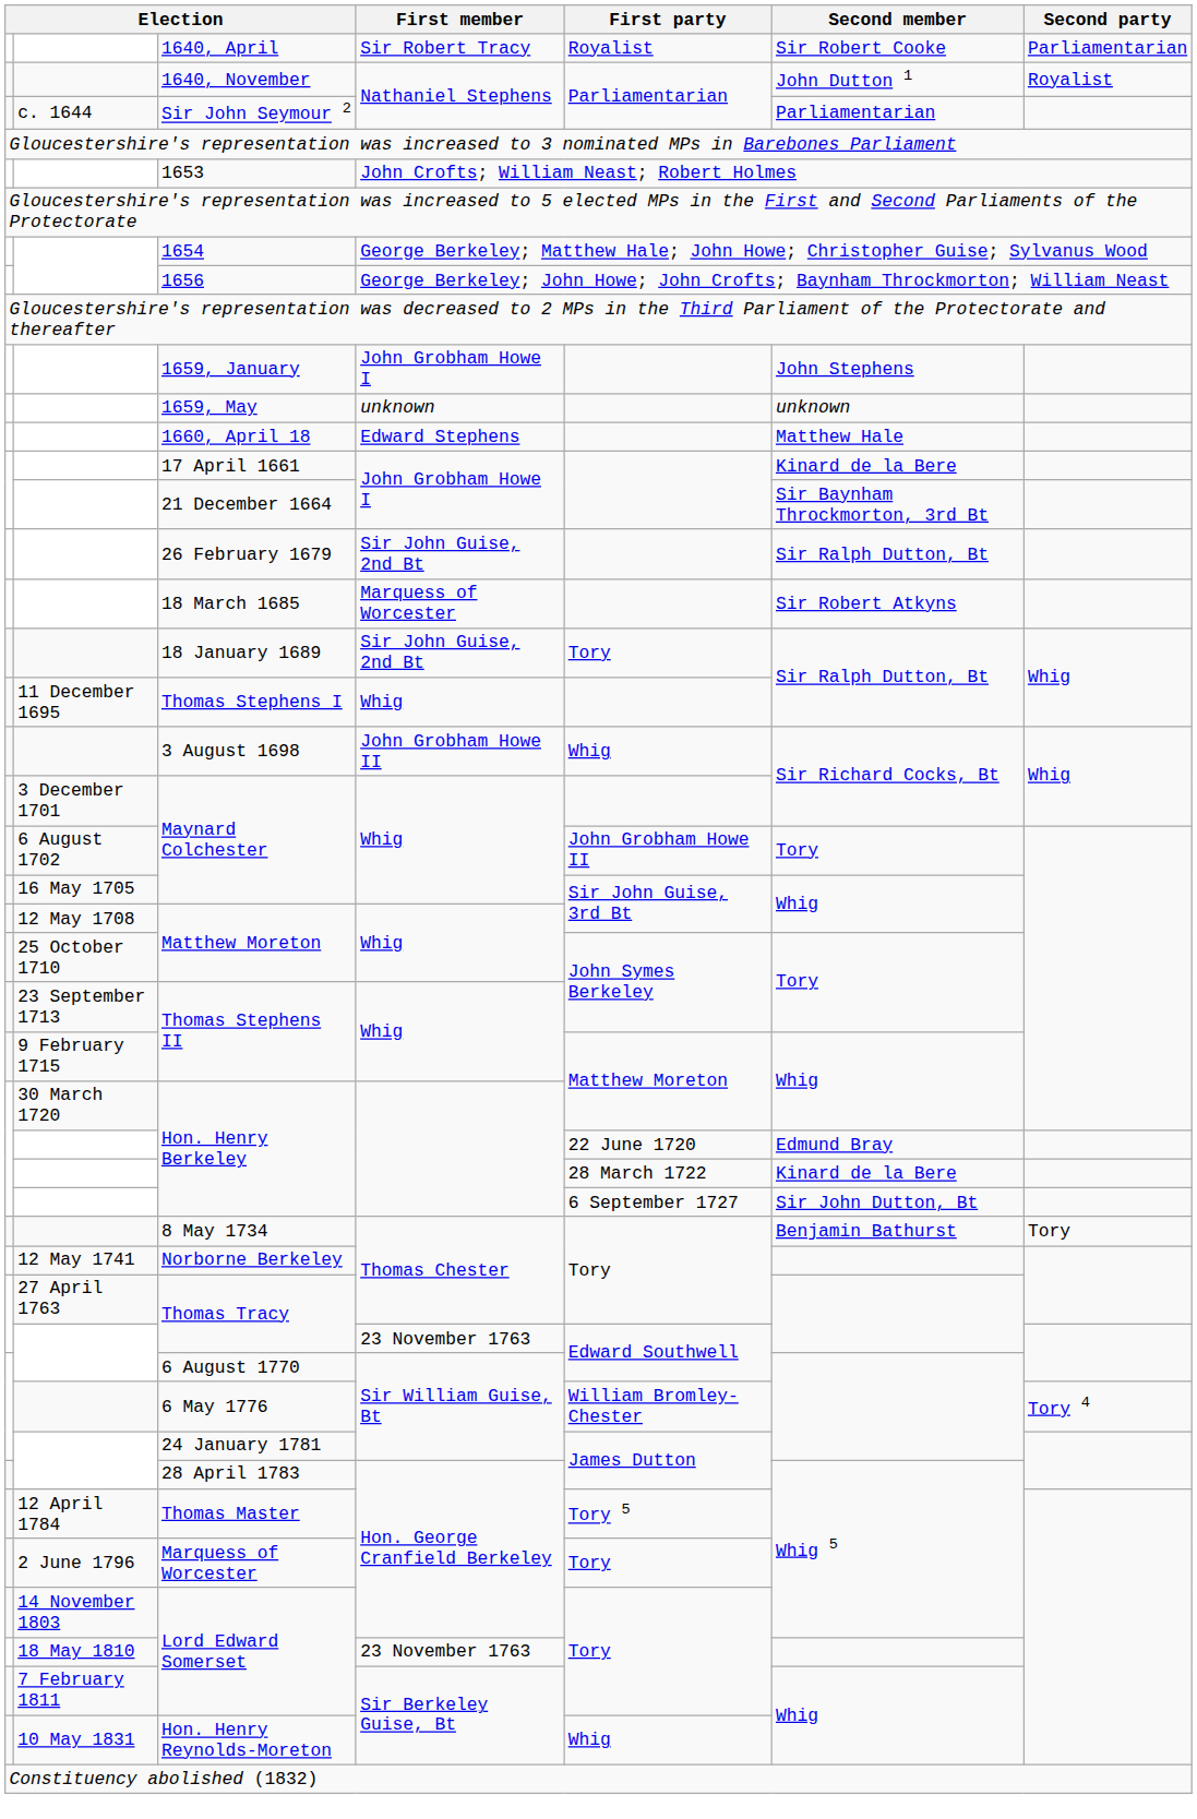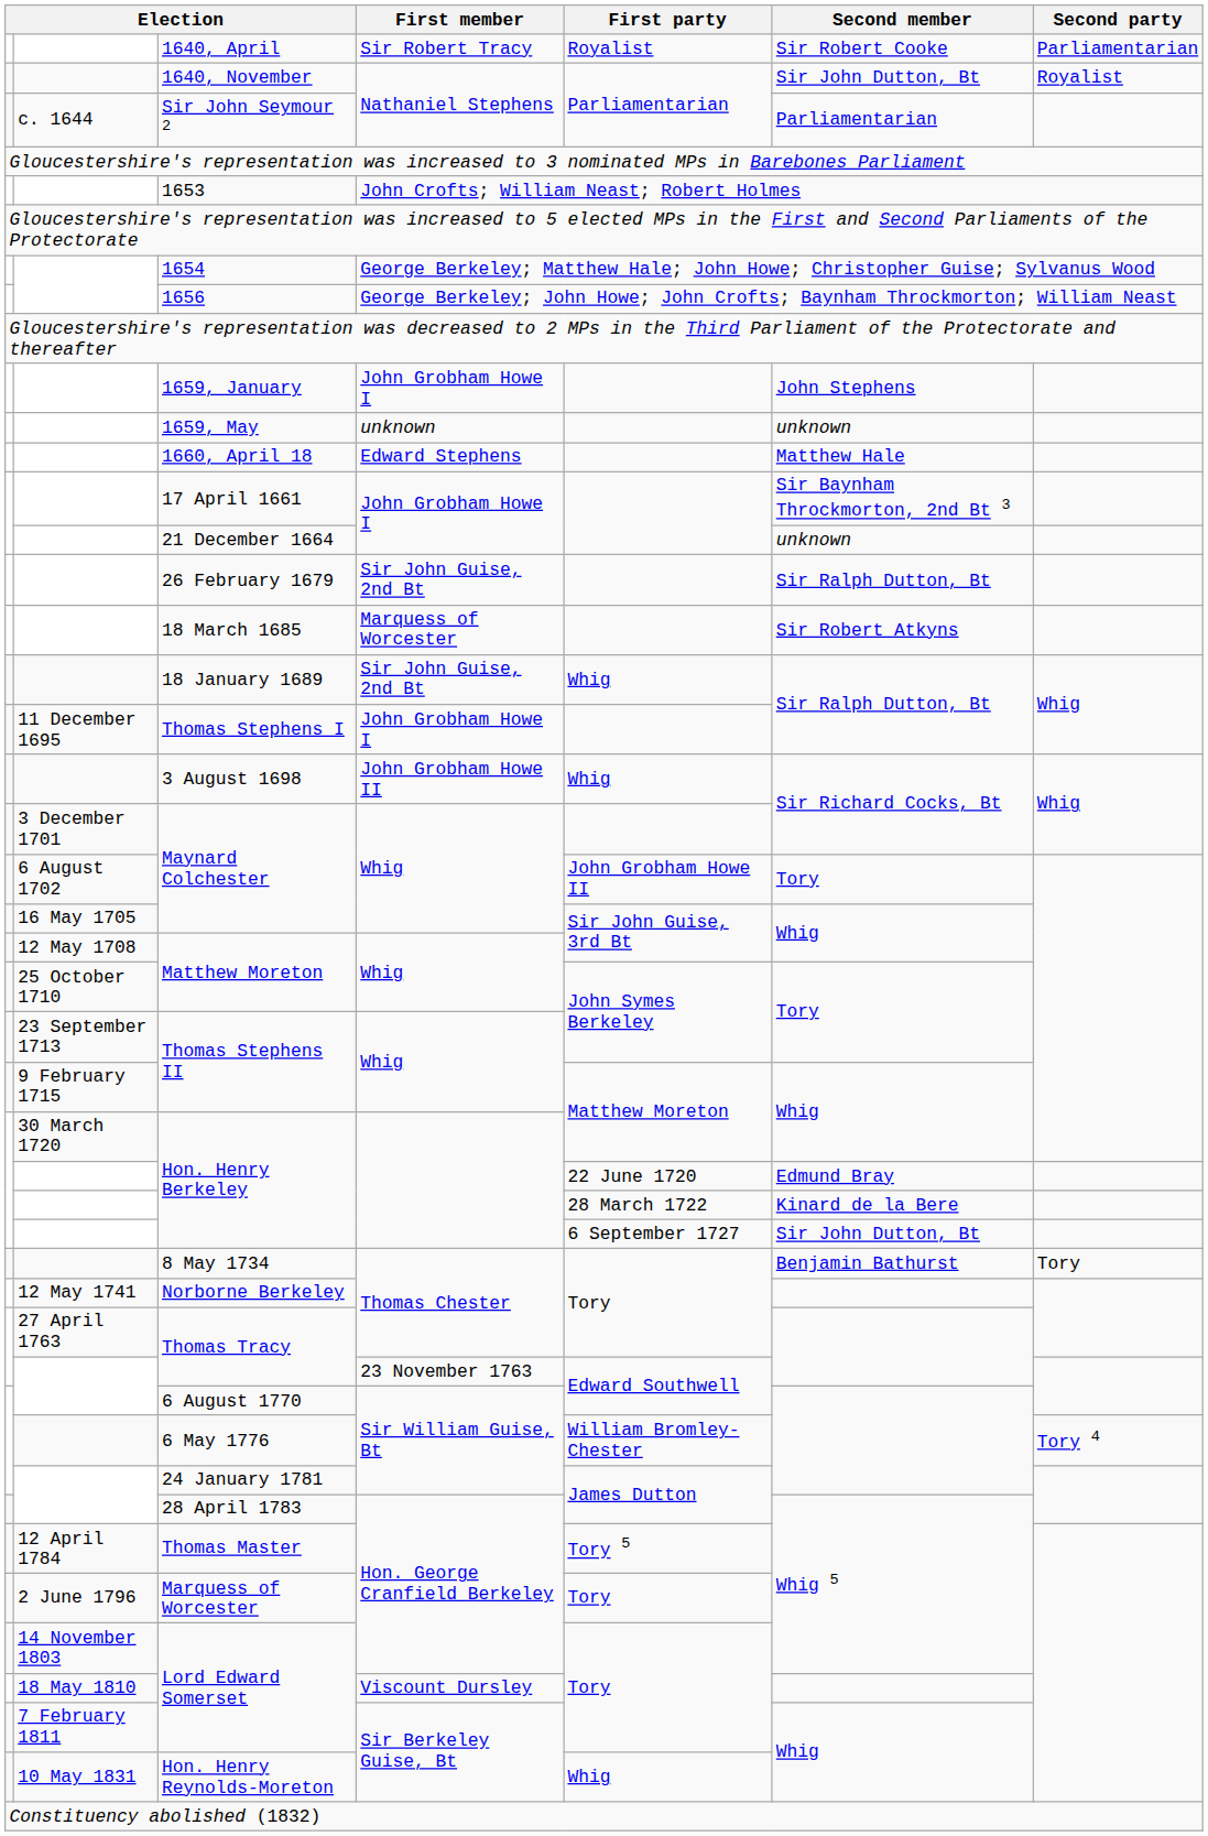1640, November | Second member: John Dutton 1 -> Sir John Dutton, Bt
17 April 1661 | Second member: Kinard de la Bere -> Sir Baynham Throckmorton, 2nd Bt 3
21 December 1664 | Second member: Sir Baynham Throckmorton, 3rd Bt -> unknown
18 January 1689 | First party: Tory -> Whig
Thomas Stephens I | First member: Whig -> John Grobham Howe I
18 May 1810 / Lord Edward Somerset | First member: 23 November 1763 -> Viscount Dursley
